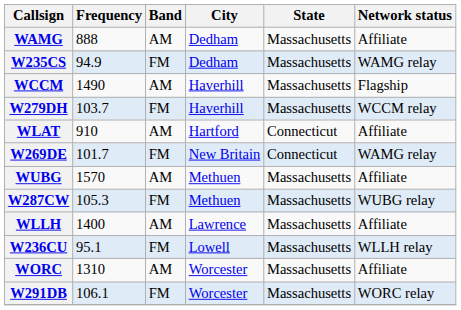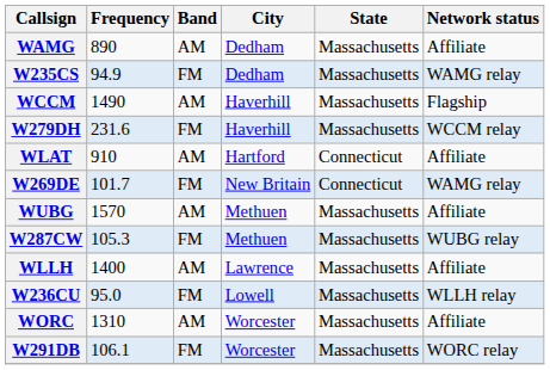WAMG | Frequency: 888 -> 890
W279DH | Frequency: 103.7 -> 231.6
W236CU | Frequency: 95.1 -> 95.0
